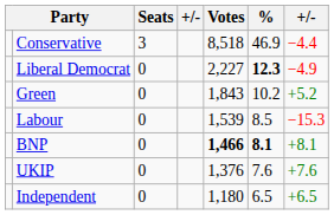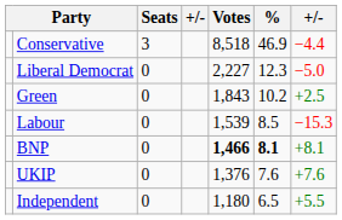Liberal Democrat | %: bold -> normal
Liberal Democrat | column 7: −4.9 -> −5.0
Green | column 7: +5.2 -> +2.5
Independent | column 7: +6.5 -> +5.5
